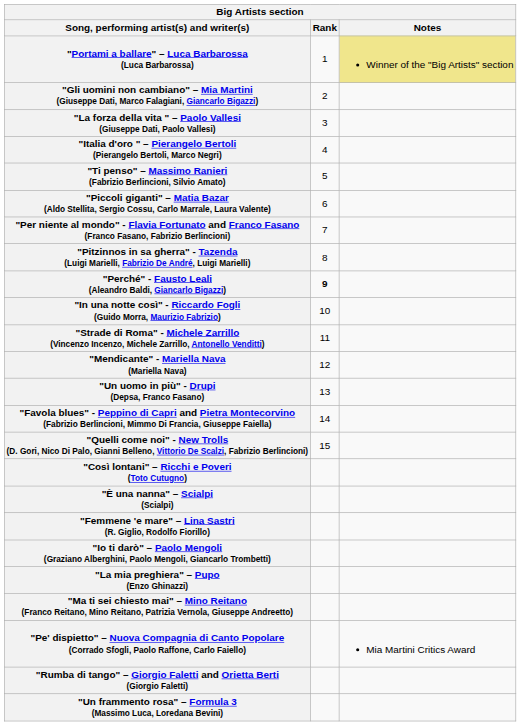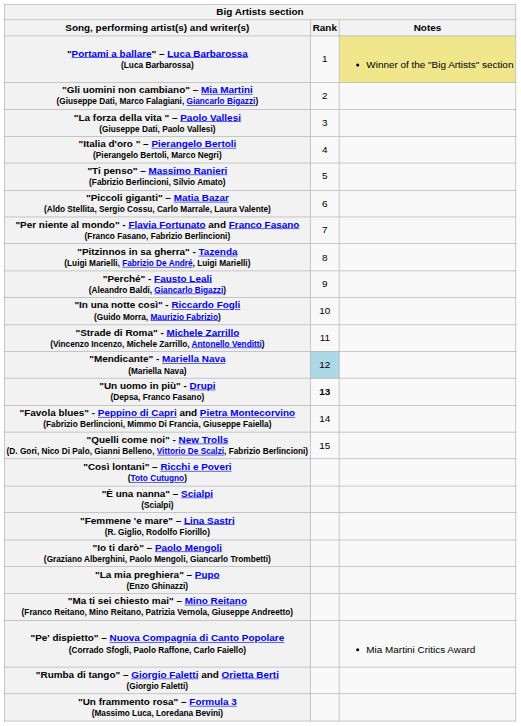"Perché" - Fausto Leali (Aleandro Baldi, Giancarlo Bigazzi) | Rank: bold -> normal
"Mendicante" - Mariella Nava (Mariella Nava) | Rank: no background -> lightblue background
"Un uomo in più" - Drupi (Depsa, Franco Fasano) | Rank: normal -> bold
